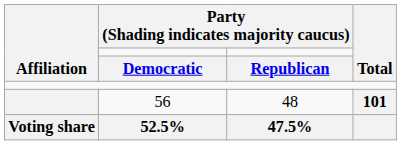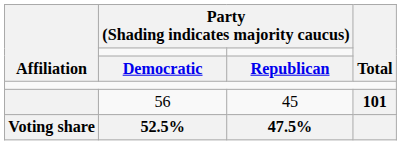101 | column 3: 48 -> 45
